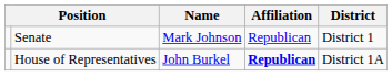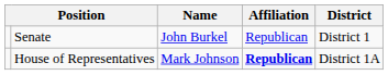Senate | Name: Mark Johnson -> John Burkel
House of Representatives | Name: John Burkel -> Mark Johnson
